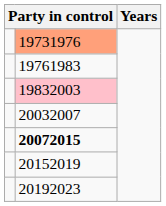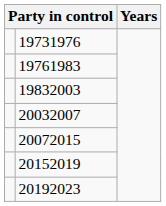19731976 | column 2: lightsalmon background -> no background
19832003 | column 2: pink background -> no background
20072015 | column 2: bold -> normal
